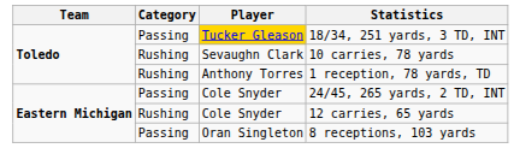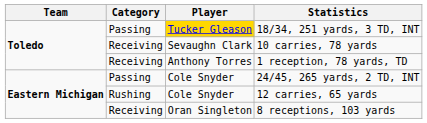10 carries, 78 yards | Category: Rushing -> Receiving
1 reception, 78 yards, TD | Category: Rushing -> Receiving
8 receptions, 103 yards | Category: Passing -> Receiving
